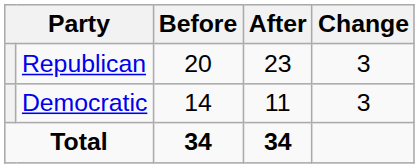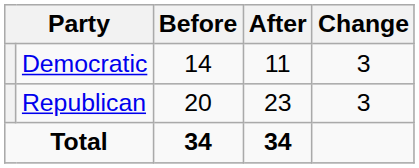rows swapped: Republican <-> Democratic
